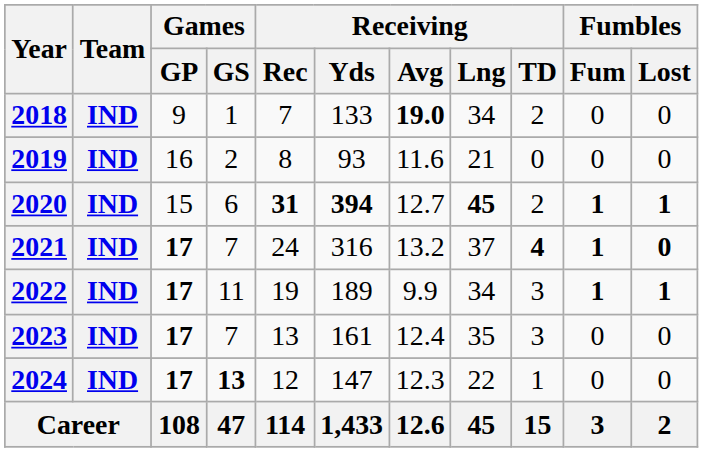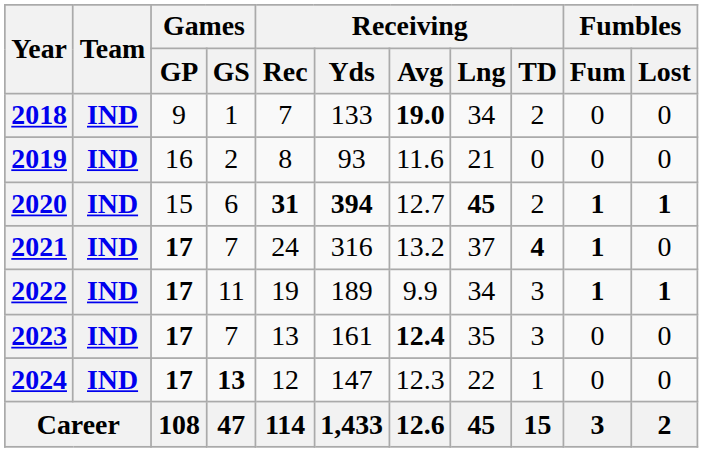2021 | Fumbles / Lost: bold -> normal
2023 | Receiving / Avg: normal -> bold
